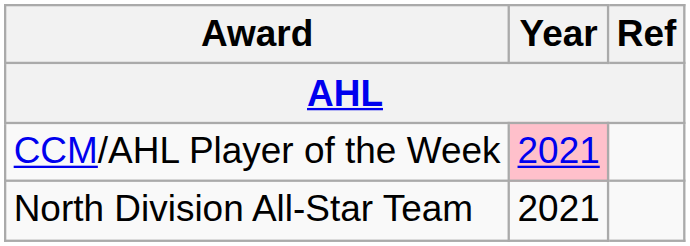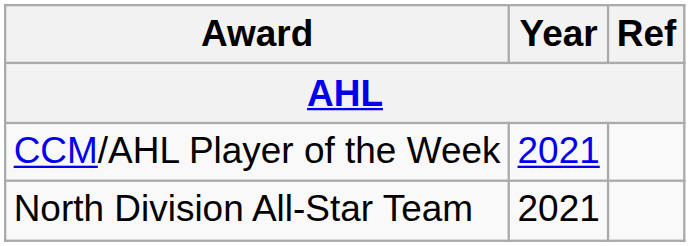CCM/AHL Player of the Week | Year: pink background -> no background
